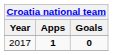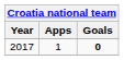2017 | Apps: bold -> normal
